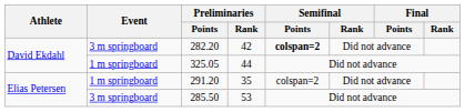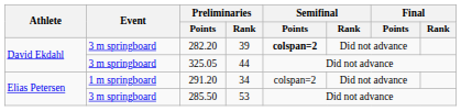282.20 | Preliminaries / Rank: 42 -> 39
325.05 | Event: 1 m springboard -> 3 m springboard
291.20 | Preliminaries / Rank: 35 -> 34
